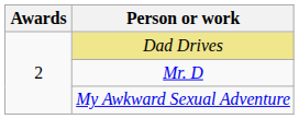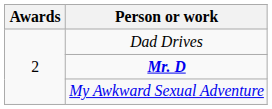Dad Drives | Person or work: khaki background -> no background
Mr. D | Person or work: normal -> bold
